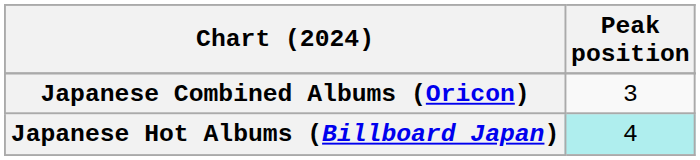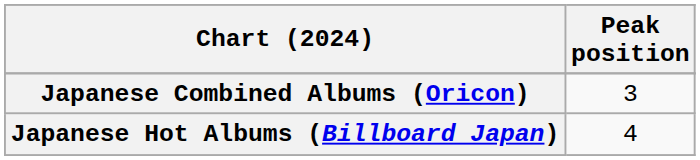Japanese Hot Albums (Billboard Japan) | Peak position: paleturquoise background -> no background
